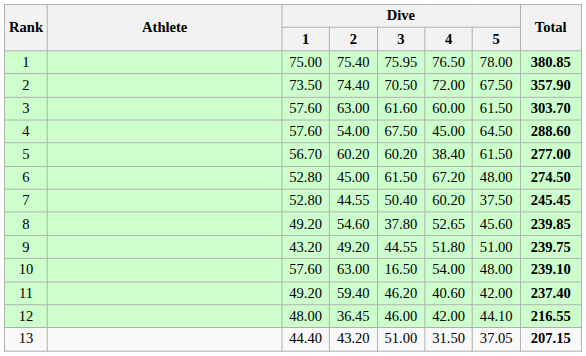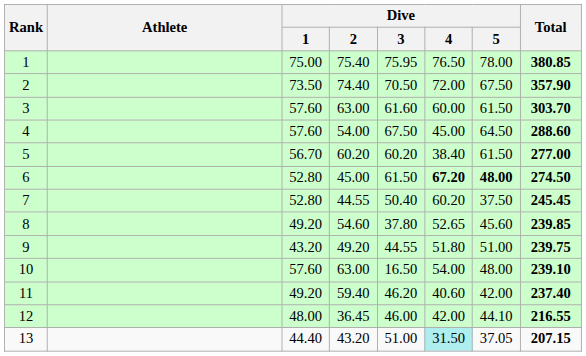6 | Dive / 4: normal -> bold
6 | Dive / 5: normal -> bold
13 | Dive / 4: no background -> paleturquoise background
